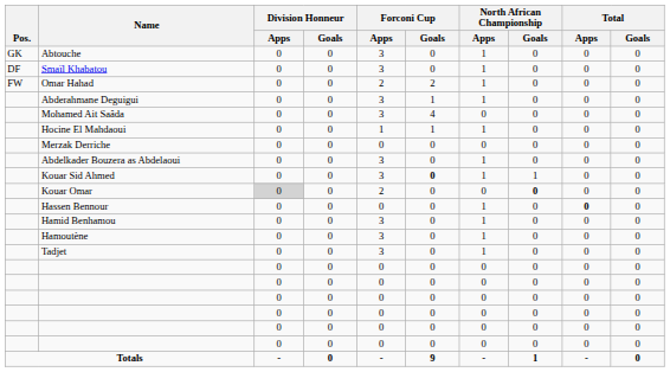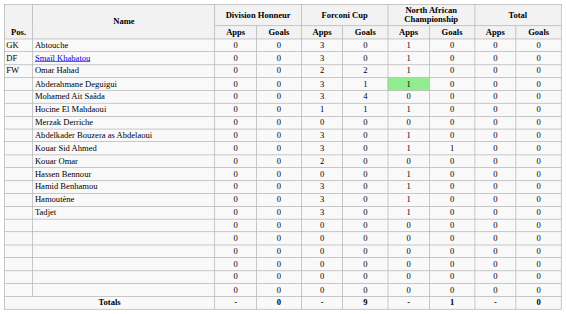Abderahmane Deguigui | North African Championship / Apps: no background -> lightgreen background
Kouar Sid Ahmed | Forconi Cup / Goals: bold -> normal
Kouar Omar | Division Honneur / Apps: lightgrey background -> no background
Kouar Omar | North African Championship / Goals: bold -> normal
Hassen Bennour | Total / Apps: bold -> normal
